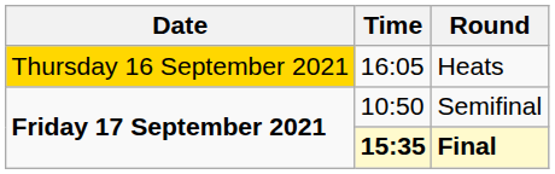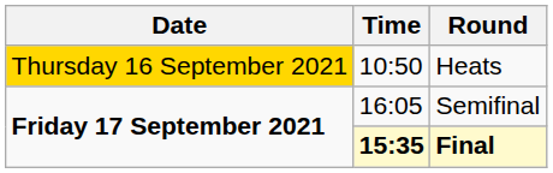Heats | Time: 16:05 -> 10:50
Semifinal | Time: 10:50 -> 16:05
